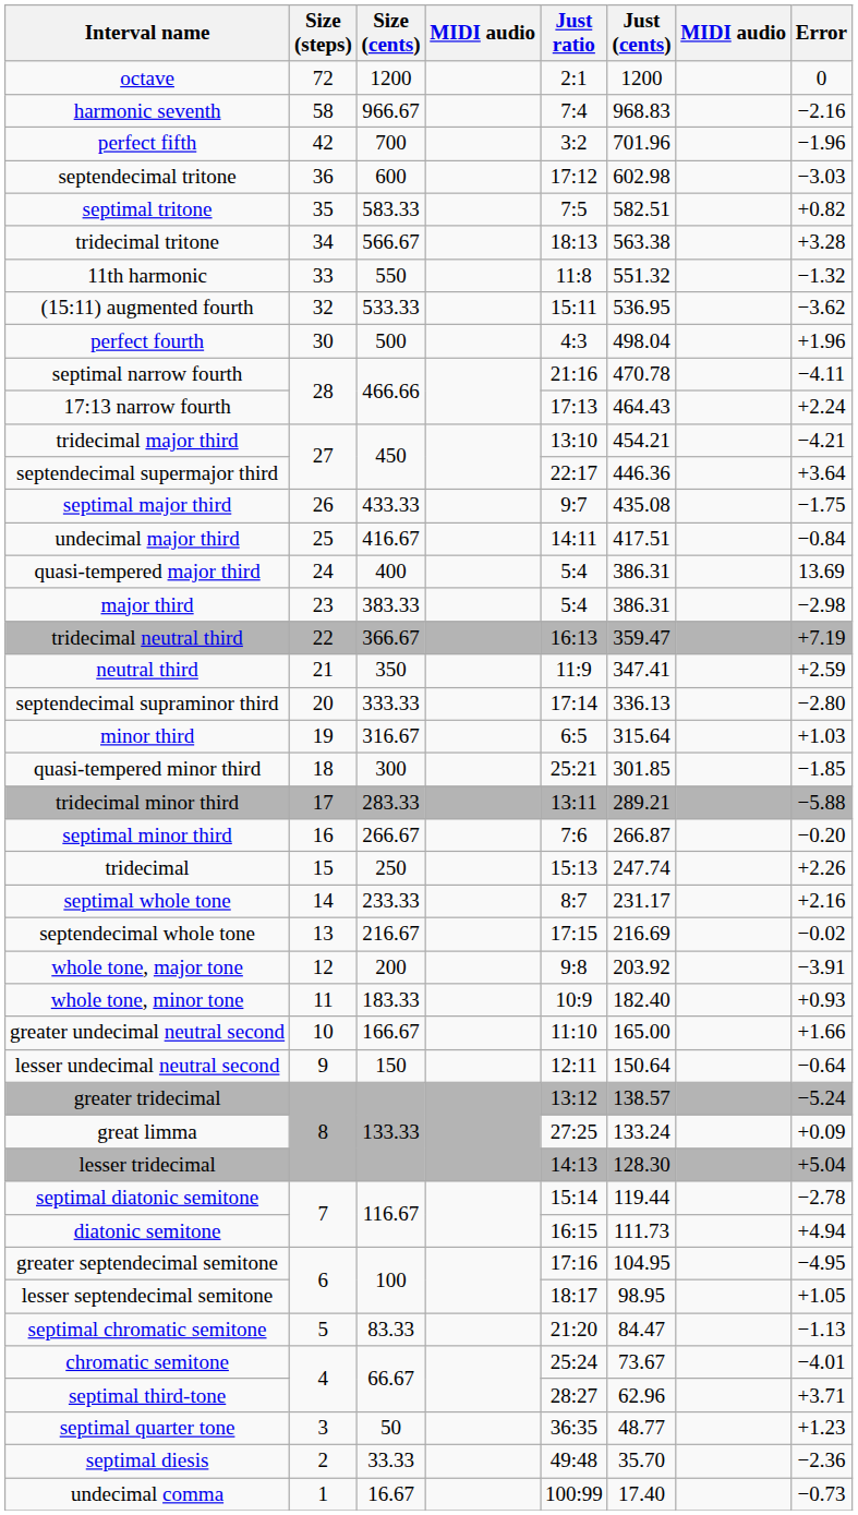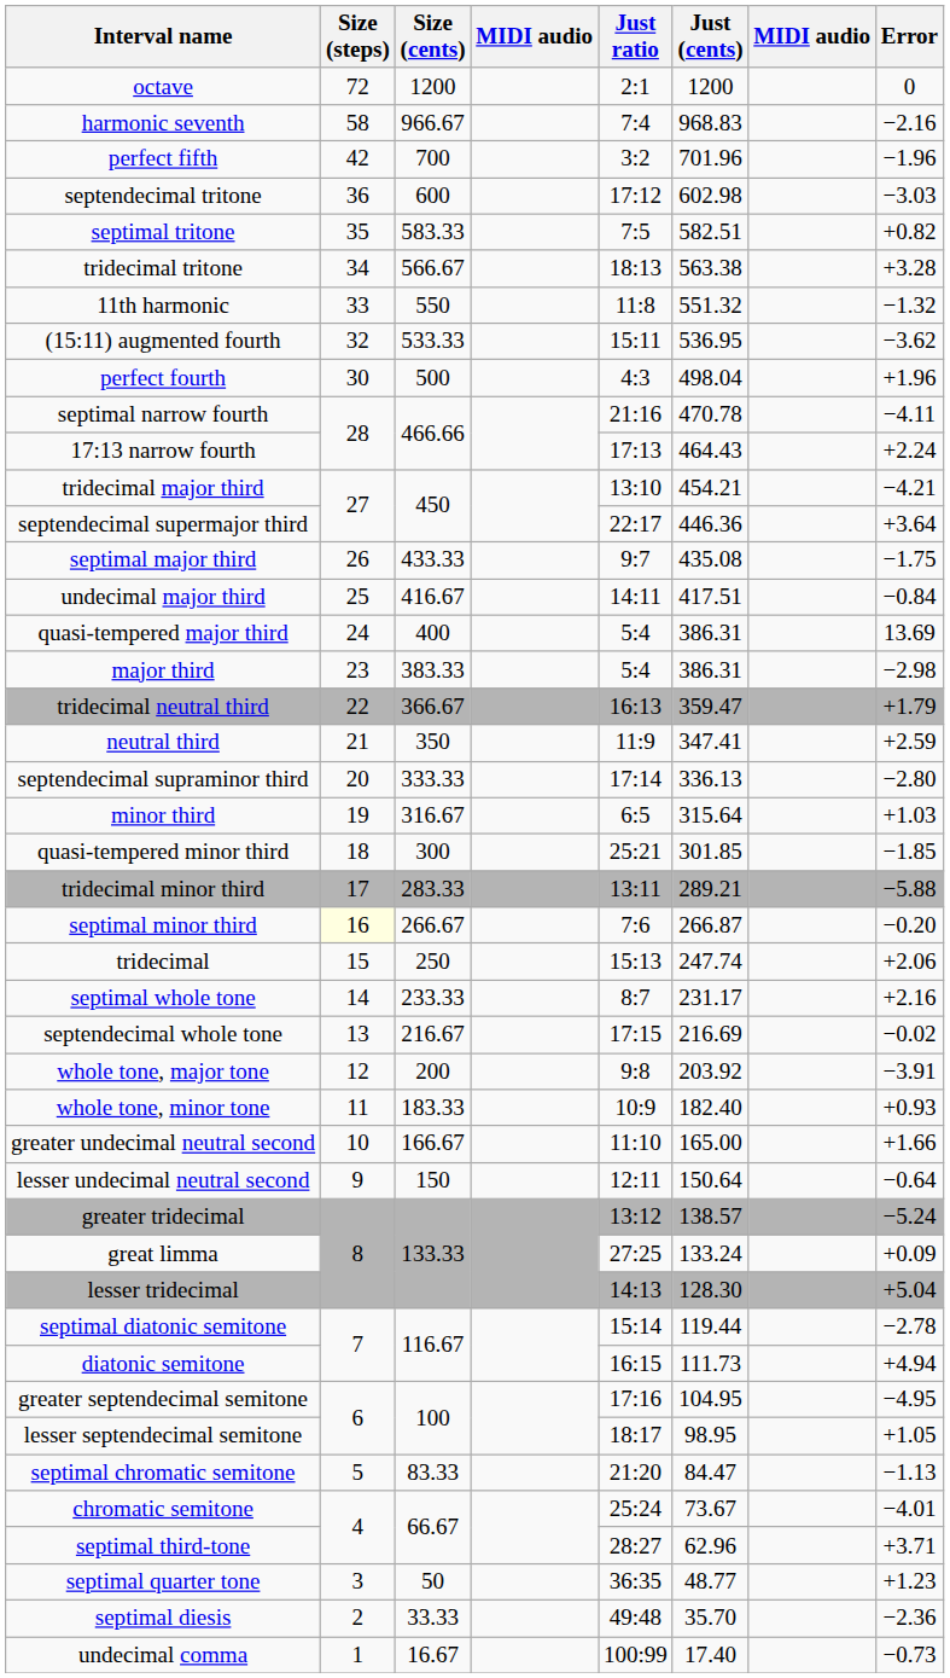tridecimal neutral third | Error: +7.19 -> +1.79
septimal minor third | Size (steps): no background -> lightyellow background
tridecimal | Error: +2.26 -> +2.06
